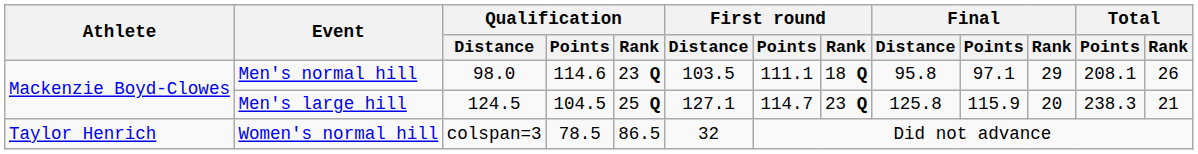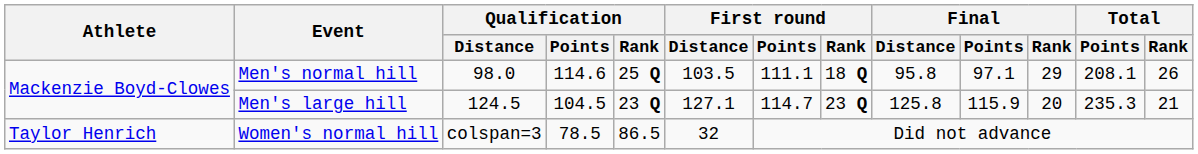Men's normal hill | Qualification / Rank: 23 Q -> 25 Q
Men's large hill | Qualification / Rank: 25 Q -> 23 Q
Men's large hill | Total / Points: 238.3 -> 235.3
